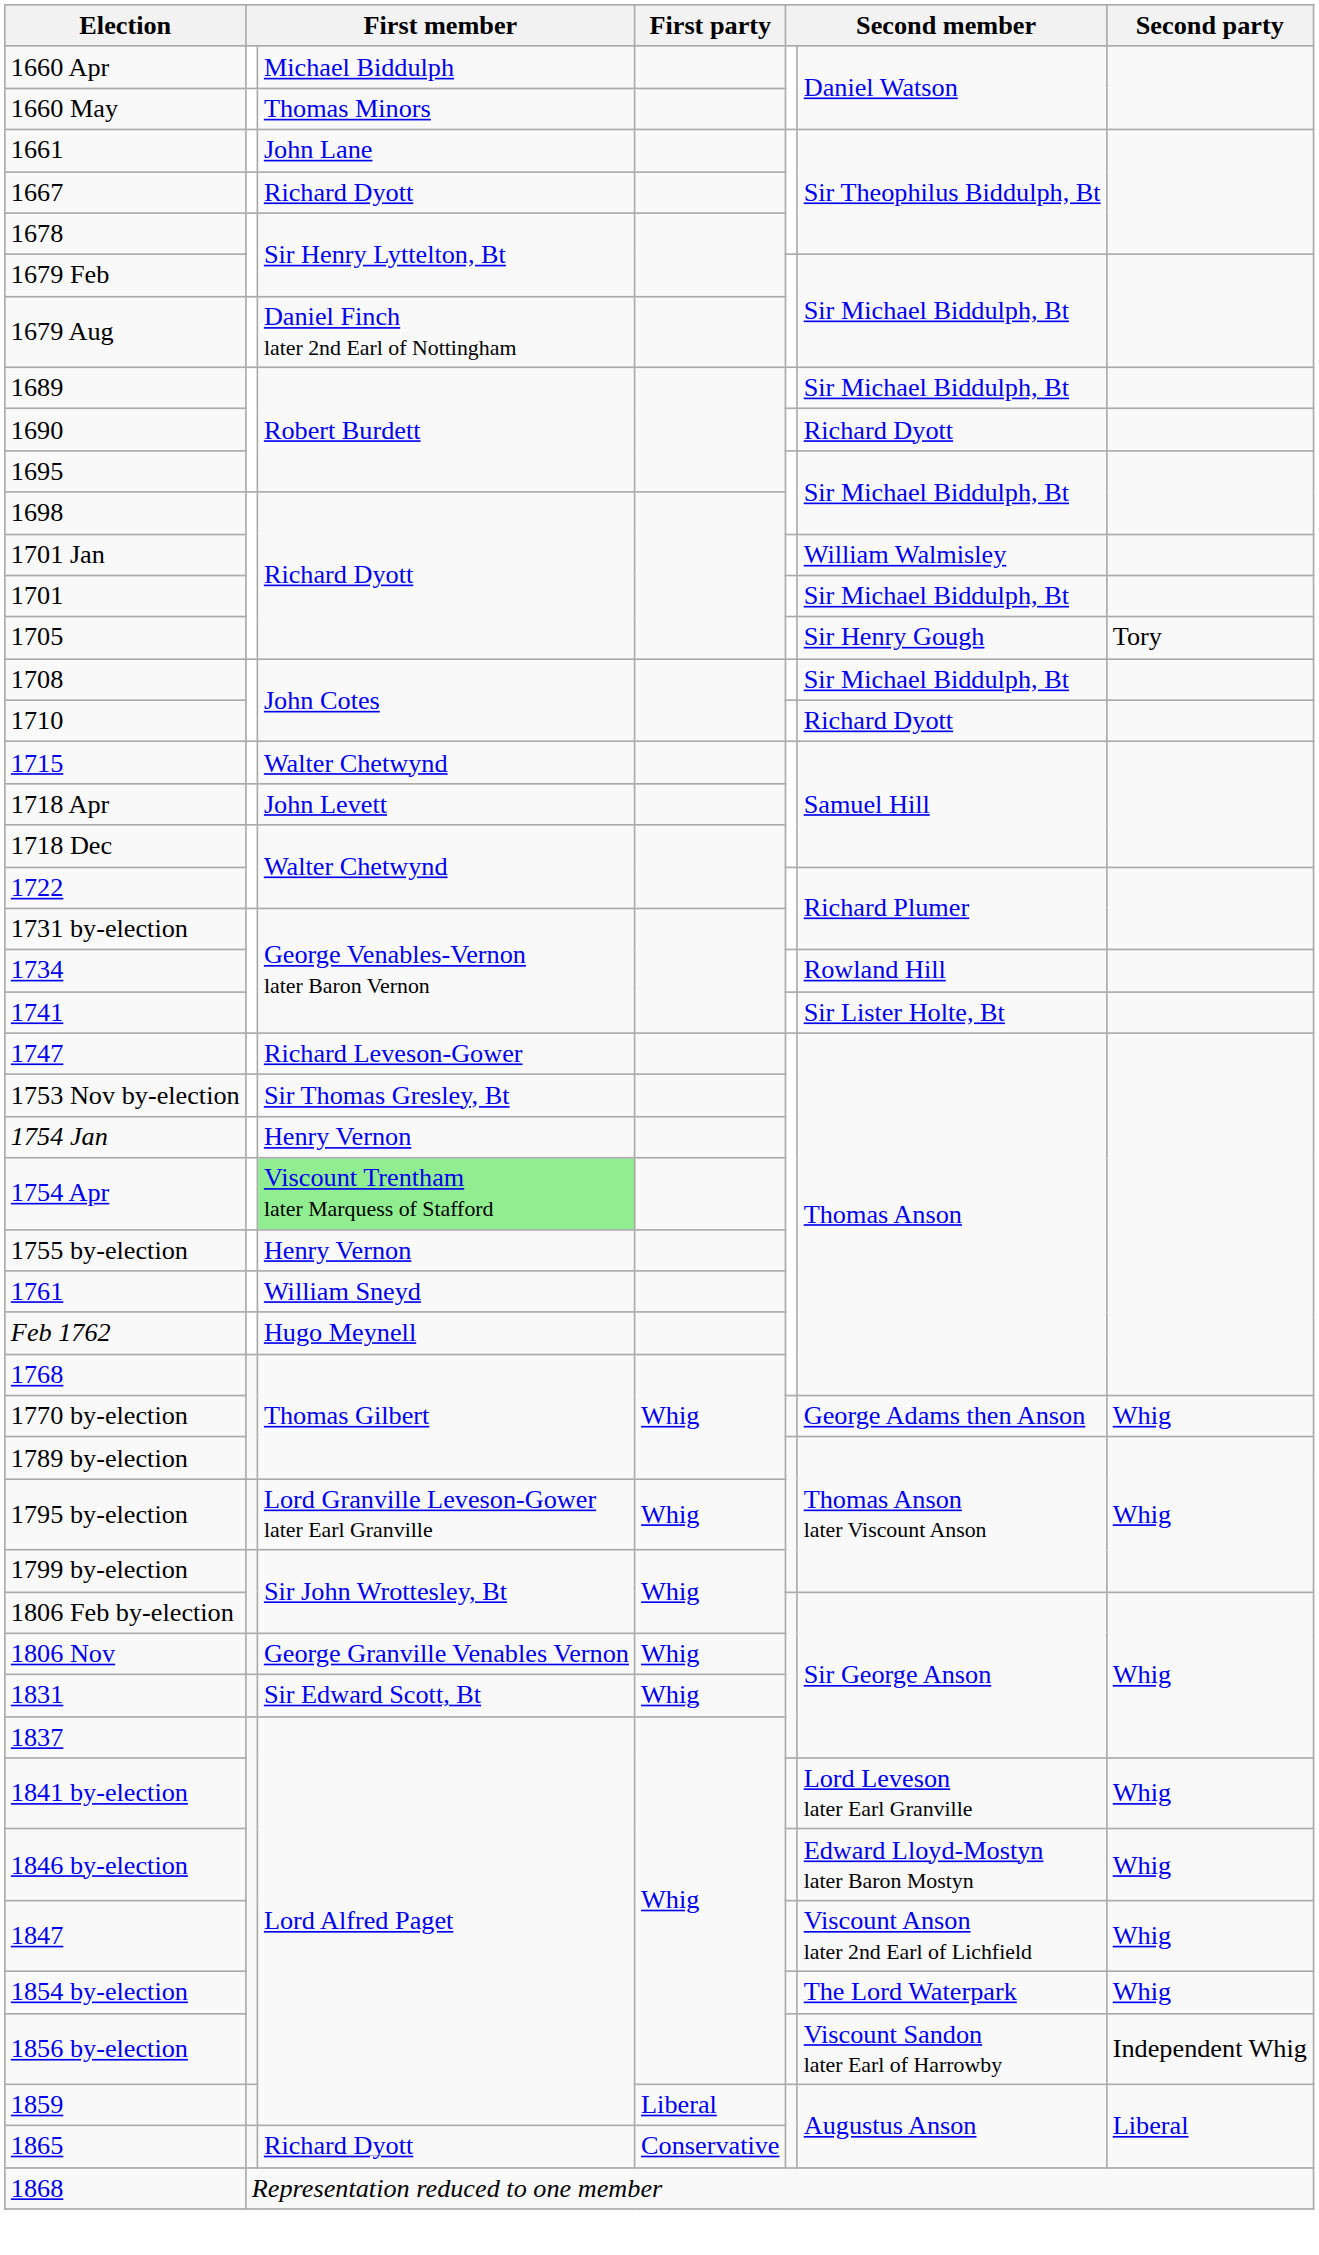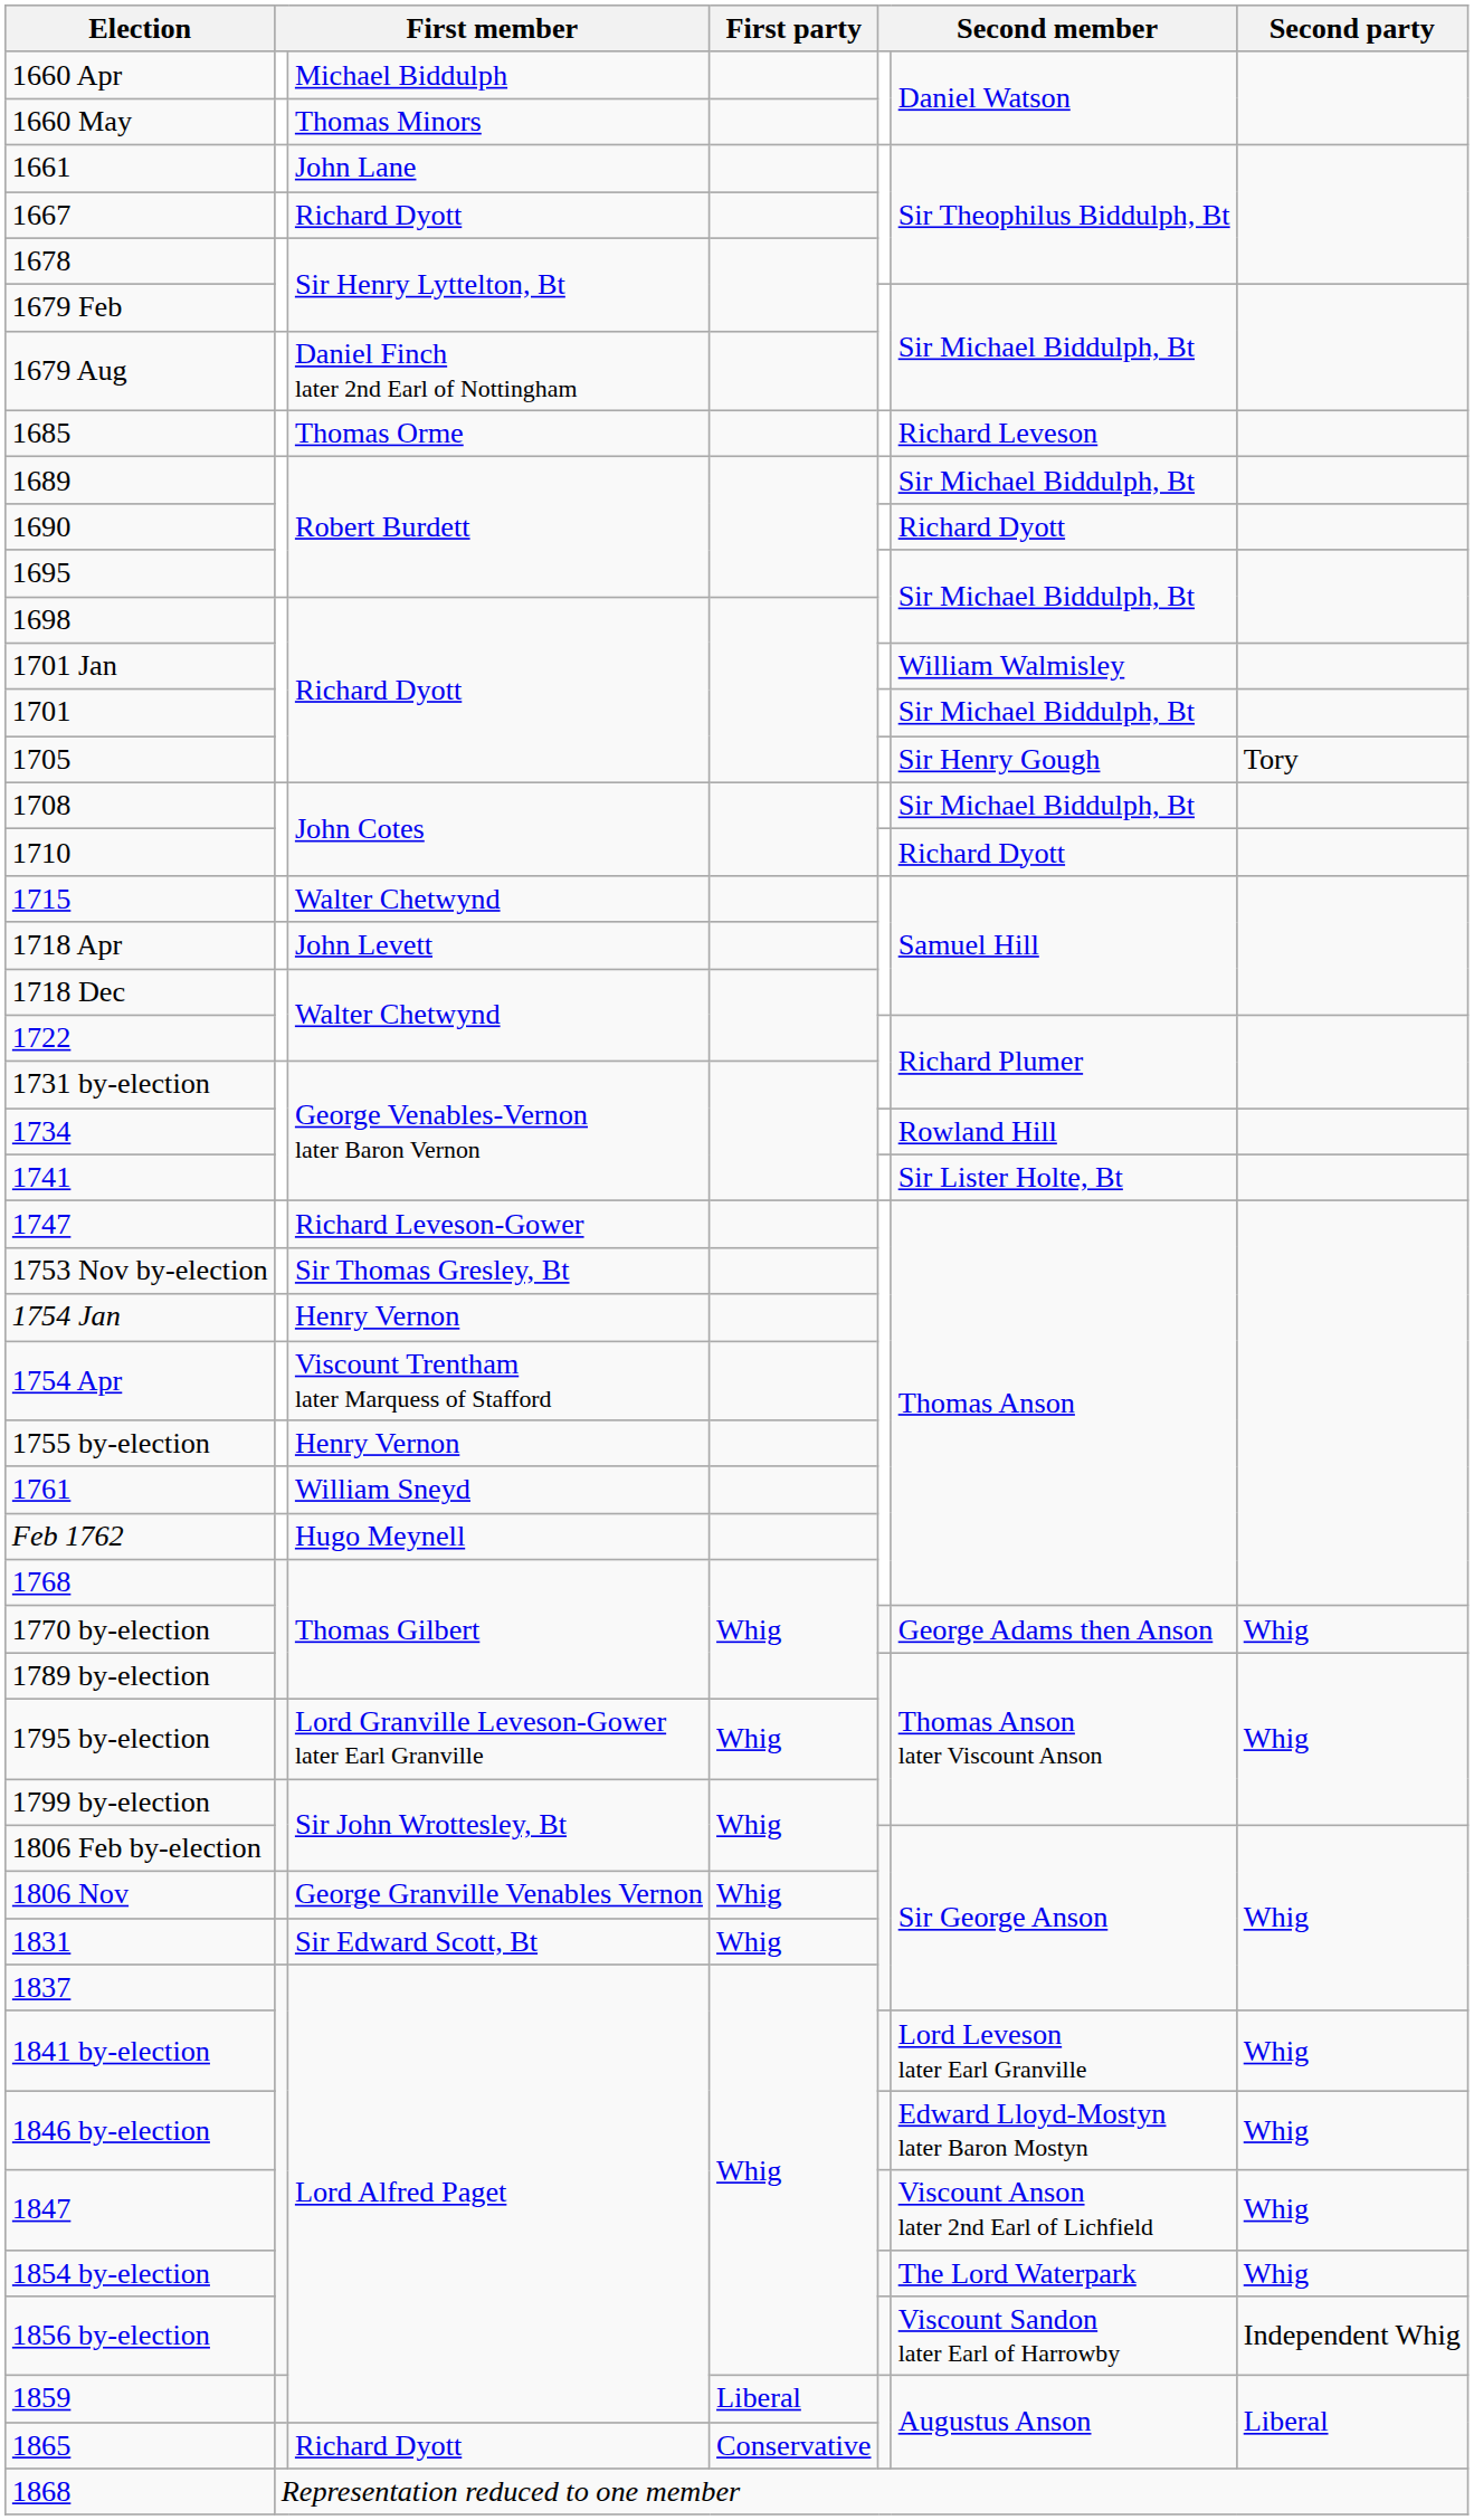+ row: 1685 | Thomas Orme | Richard Leveson
1754 Apr | column 3: lightgreen background -> no background
